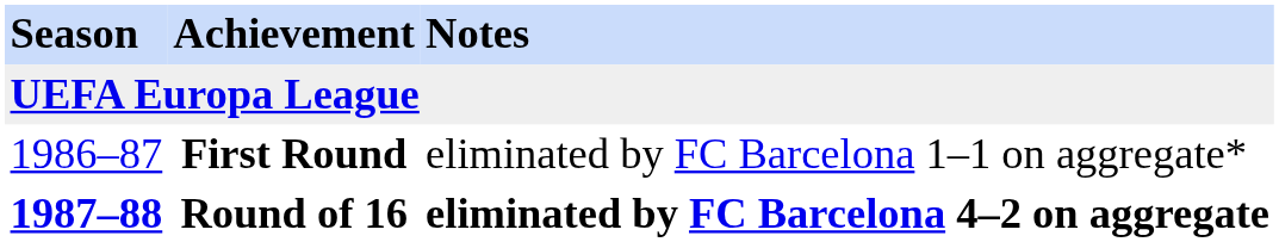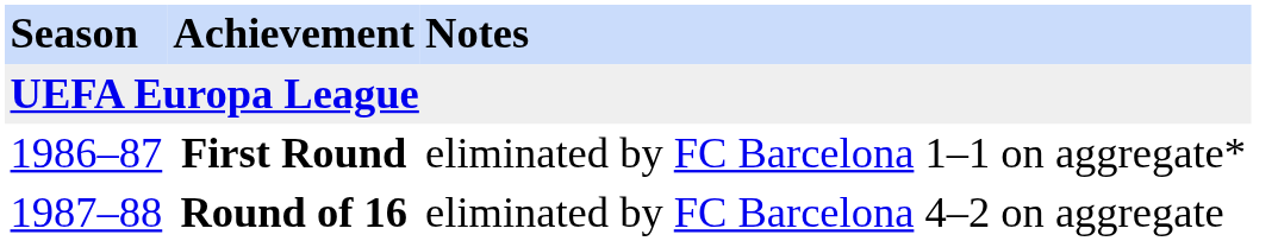row 4 | Season: bold -> normal
row 4 | Notes: bold -> normal
